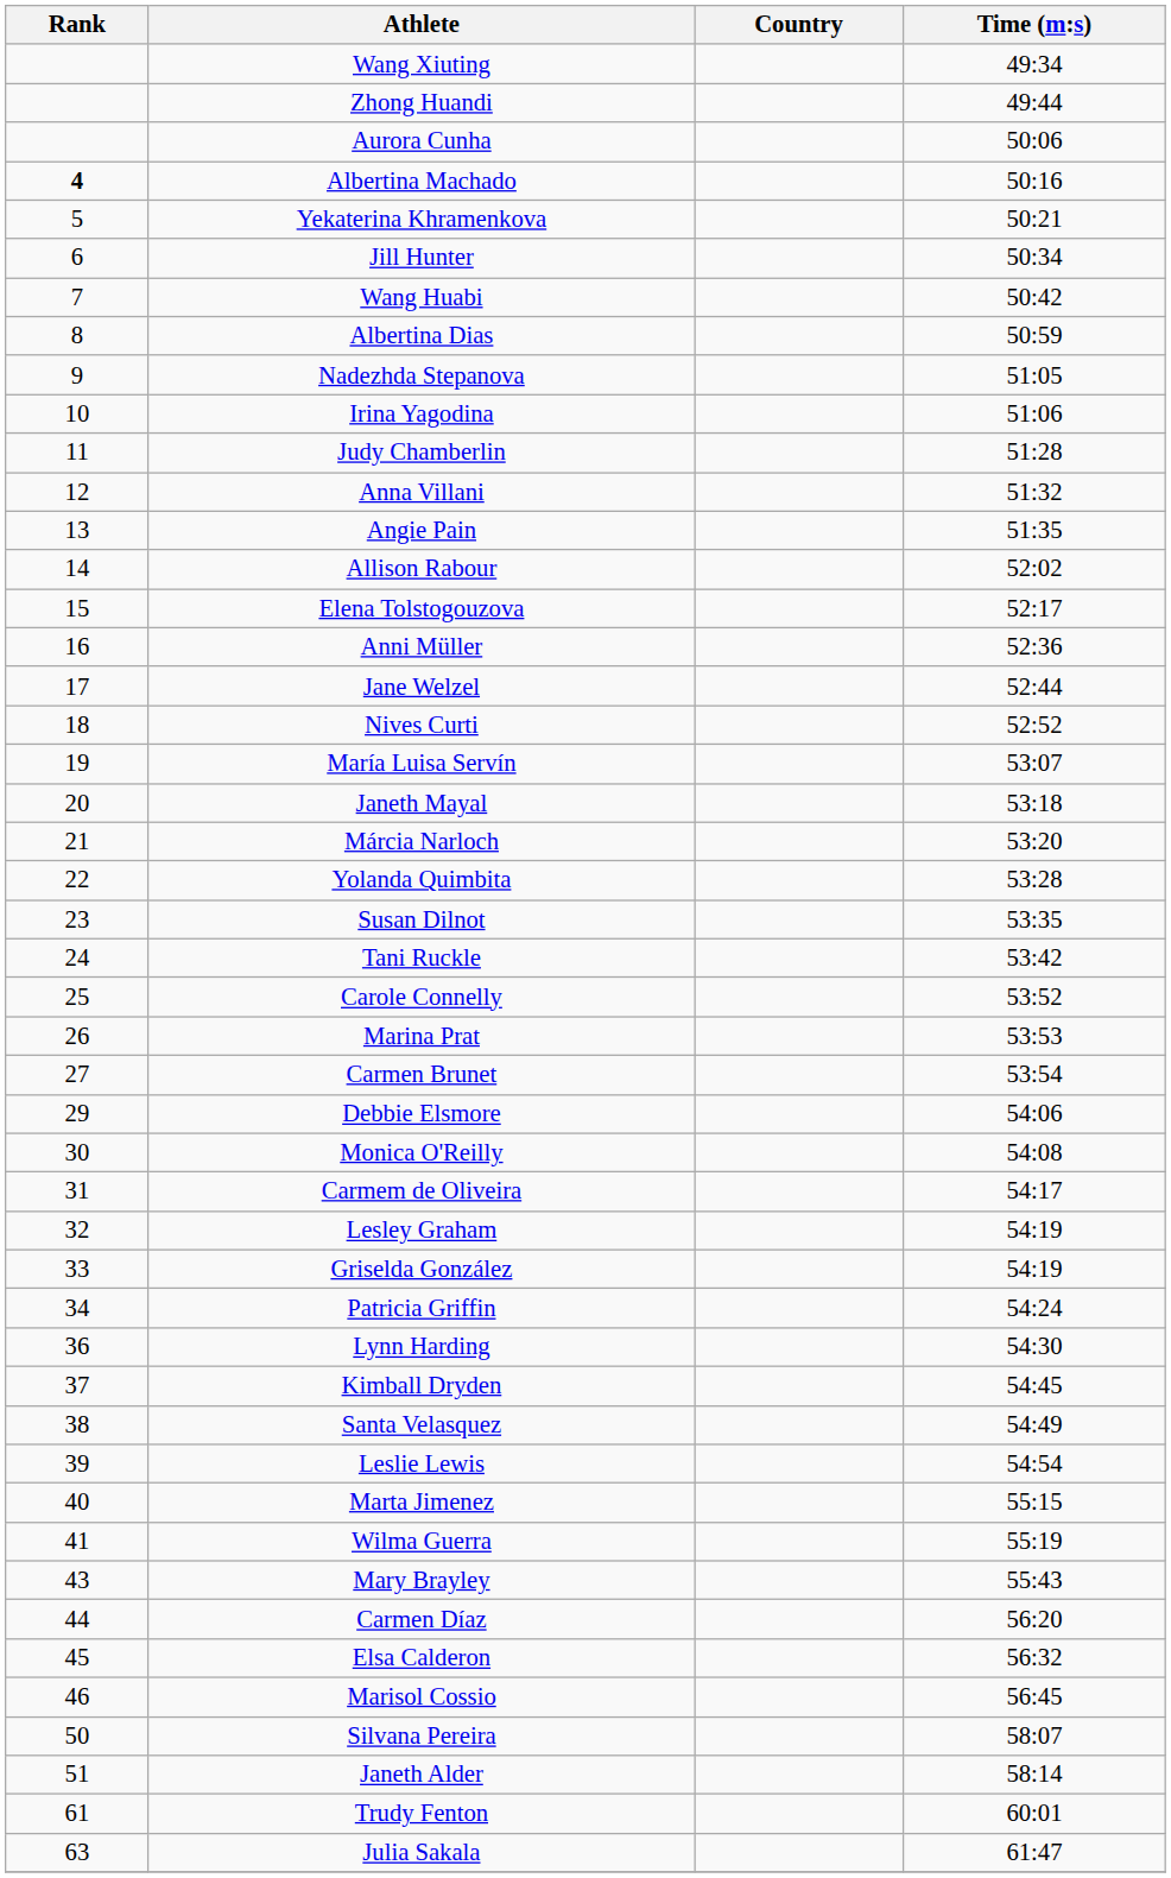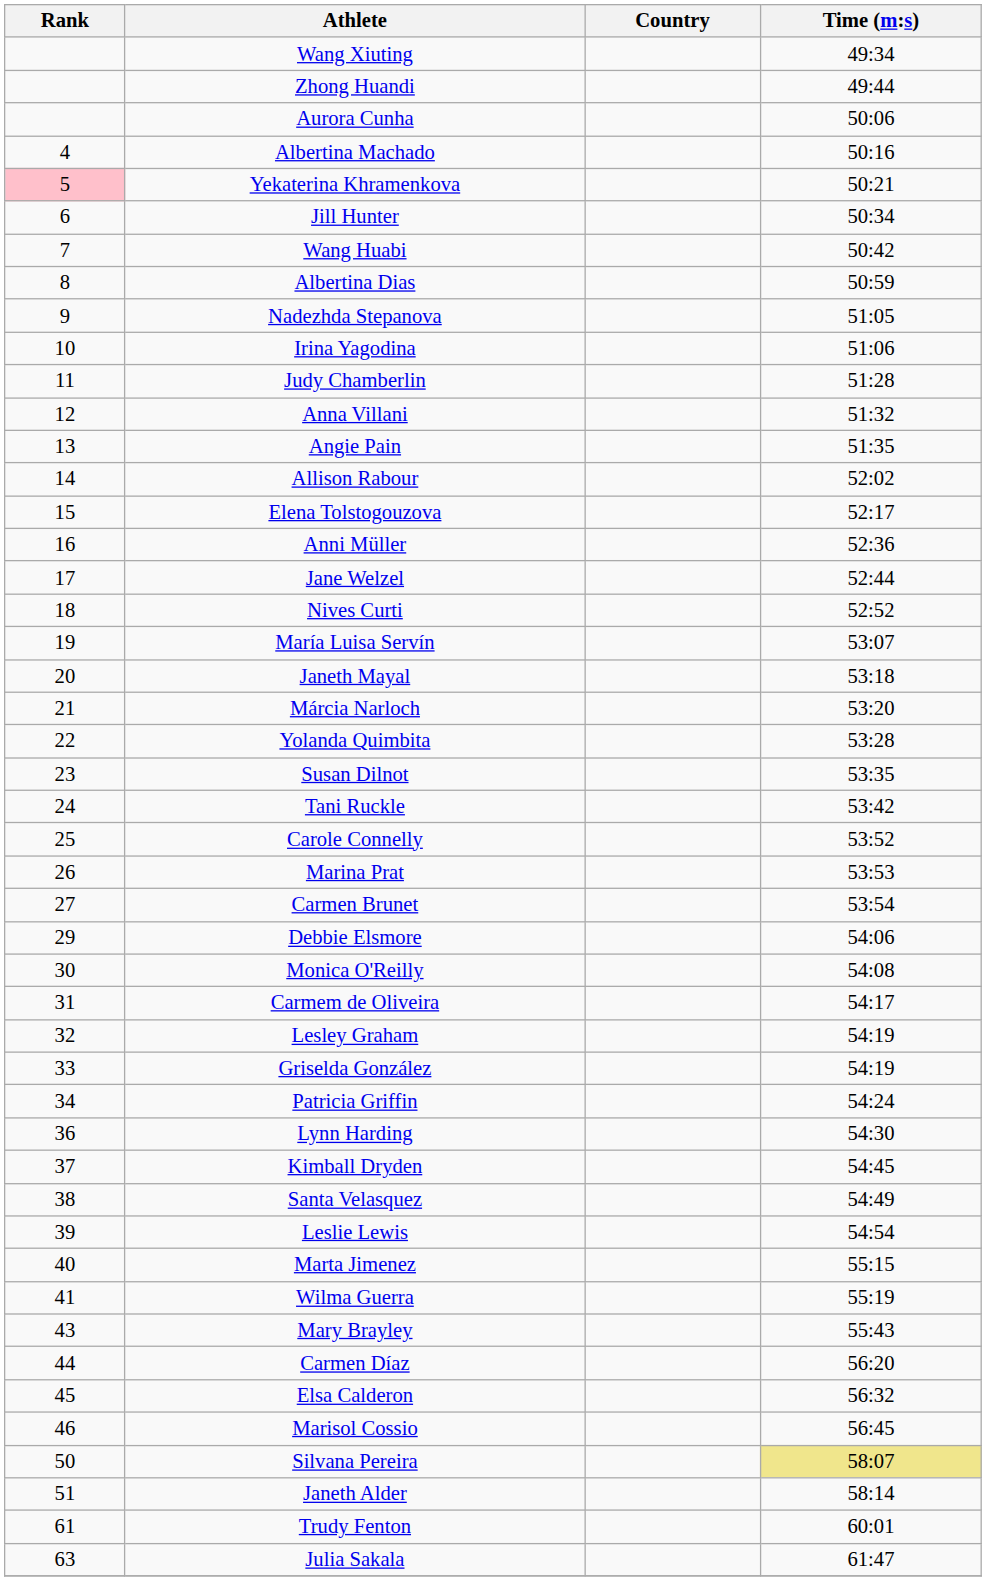Albertina Machado | Rank: bold -> normal
Yekaterina Khramenkova | Rank: no background -> pink background
Silvana Pereira | Time (m:s): no background -> khaki background
